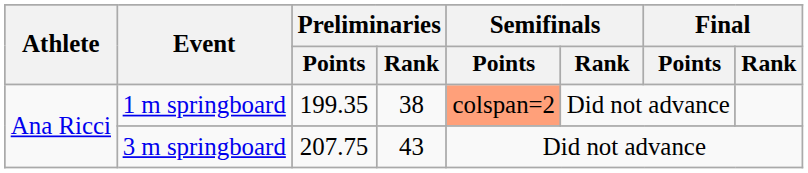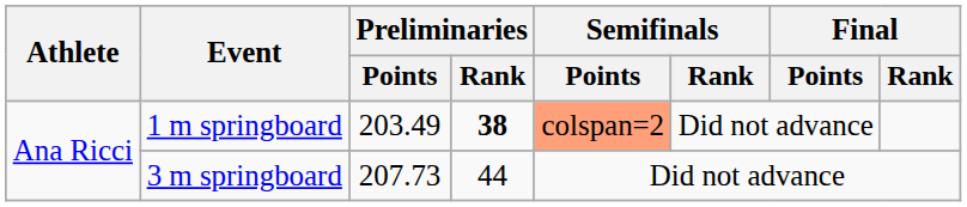1 m springboard | Preliminaries / Points: 199.35 -> 203.49
1 m springboard | Preliminaries / Rank: normal -> bold
3 m springboard | Preliminaries / Points: 207.75 -> 207.73
3 m springboard | Preliminaries / Rank: 43 -> 44
